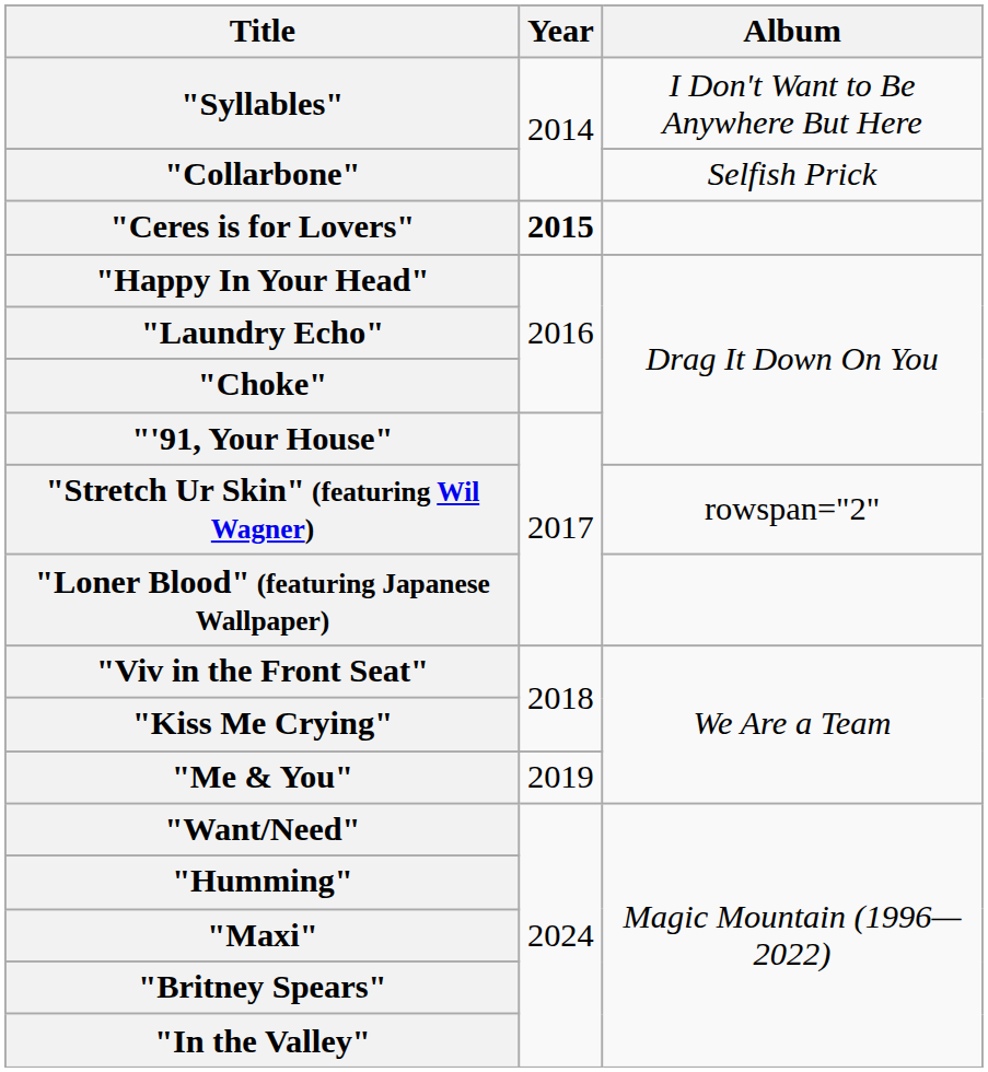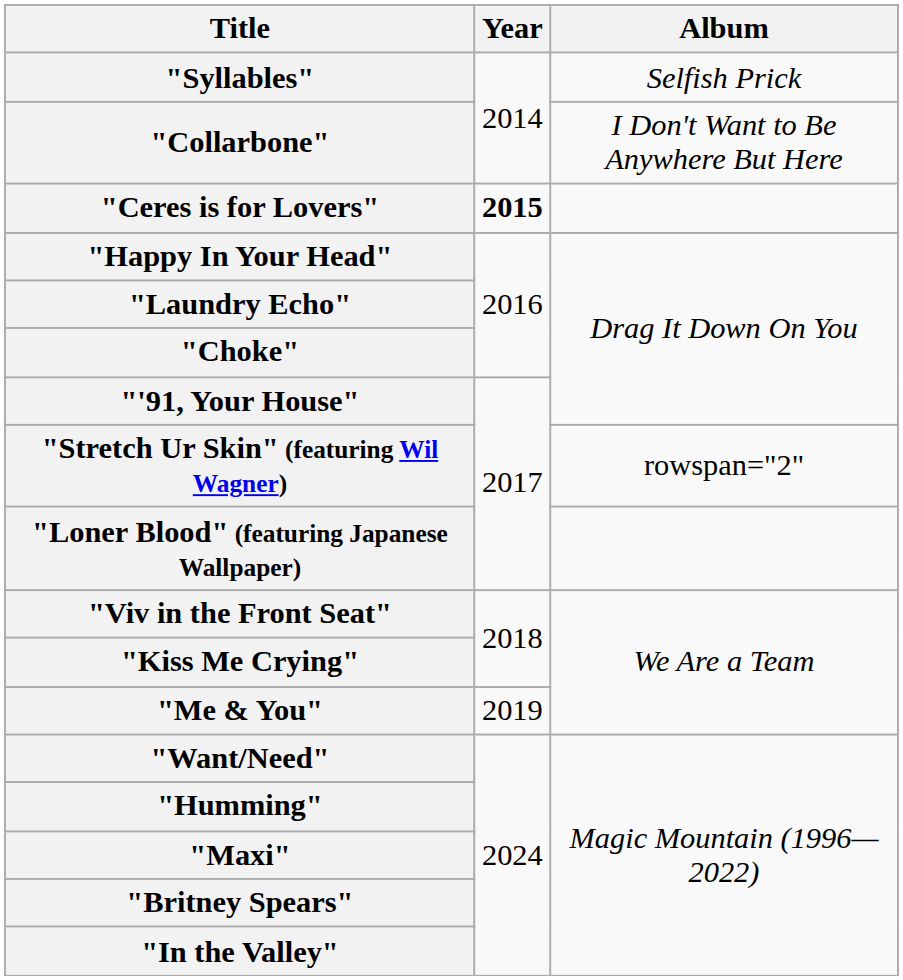"Syllables" | Album: I Don't Want to Be Anywhere But Here -> Selfish Prick
"Collarbone" | Album: Selfish Prick -> I Don't Want to Be Anywhere But Here
